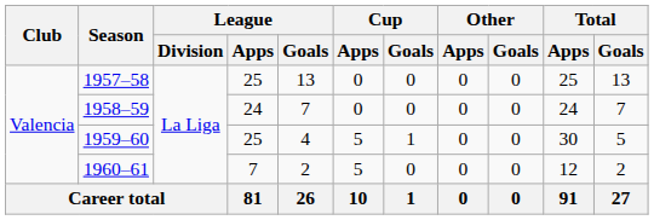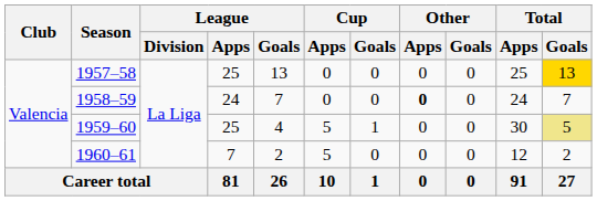1957–58 | Total / Goals: no background -> gold background
1958–59 | Other / Apps: normal -> bold
1959–60 | Total / Goals: no background -> khaki background
